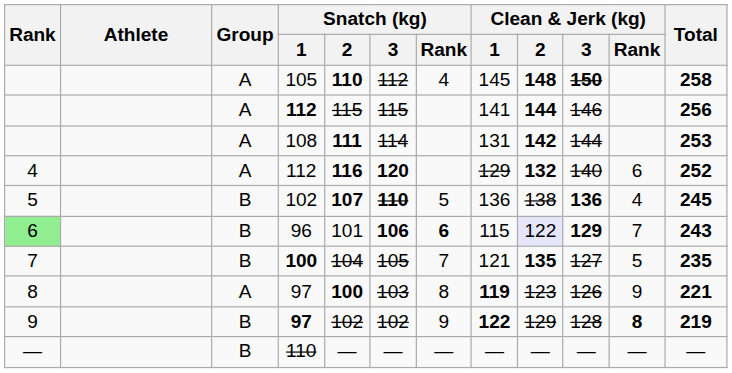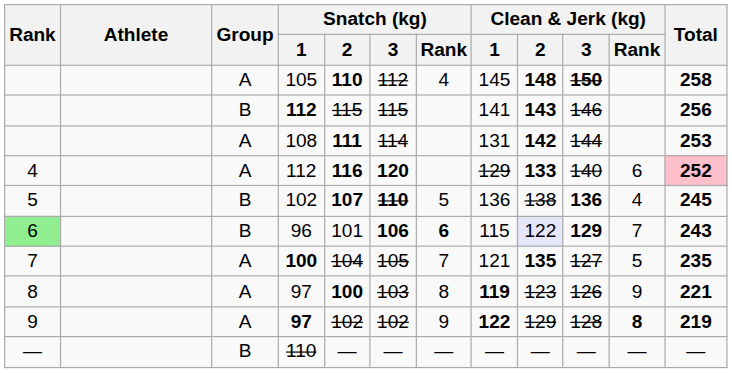row 4 | Group: A -> B
row 4 | Clean & Jerk (kg) / 2: 144 -> 143
row 6 | Clean & Jerk (kg) / 2: 132 -> 133
row 6 | Total: no background -> pink background
row 9 | Group: B -> A
row 11 | Group: B -> A
